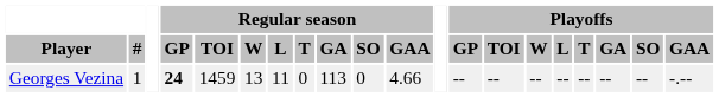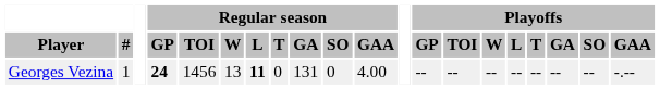Georges Vezina | Regular season / TOI: 1459 -> 1456
Georges Vezina | Regular season / L: normal -> bold
Georges Vezina | Regular season / GA: 113 -> 131
Georges Vezina | Regular season / GAA: 4.66 -> 4.00
